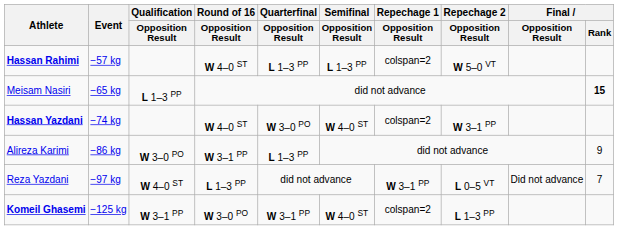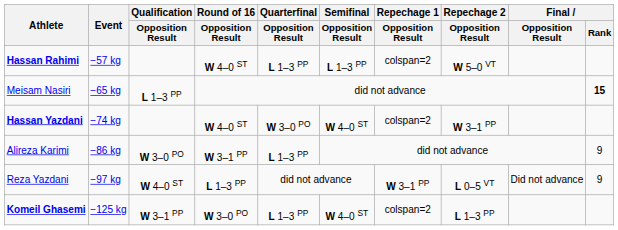Reza Yazdani | Final / Rank: 7 -> 9
Komeil Ghasemi | Quarterfinal / Opposition Result: W 3–1 PP -> L 1–3 PP
